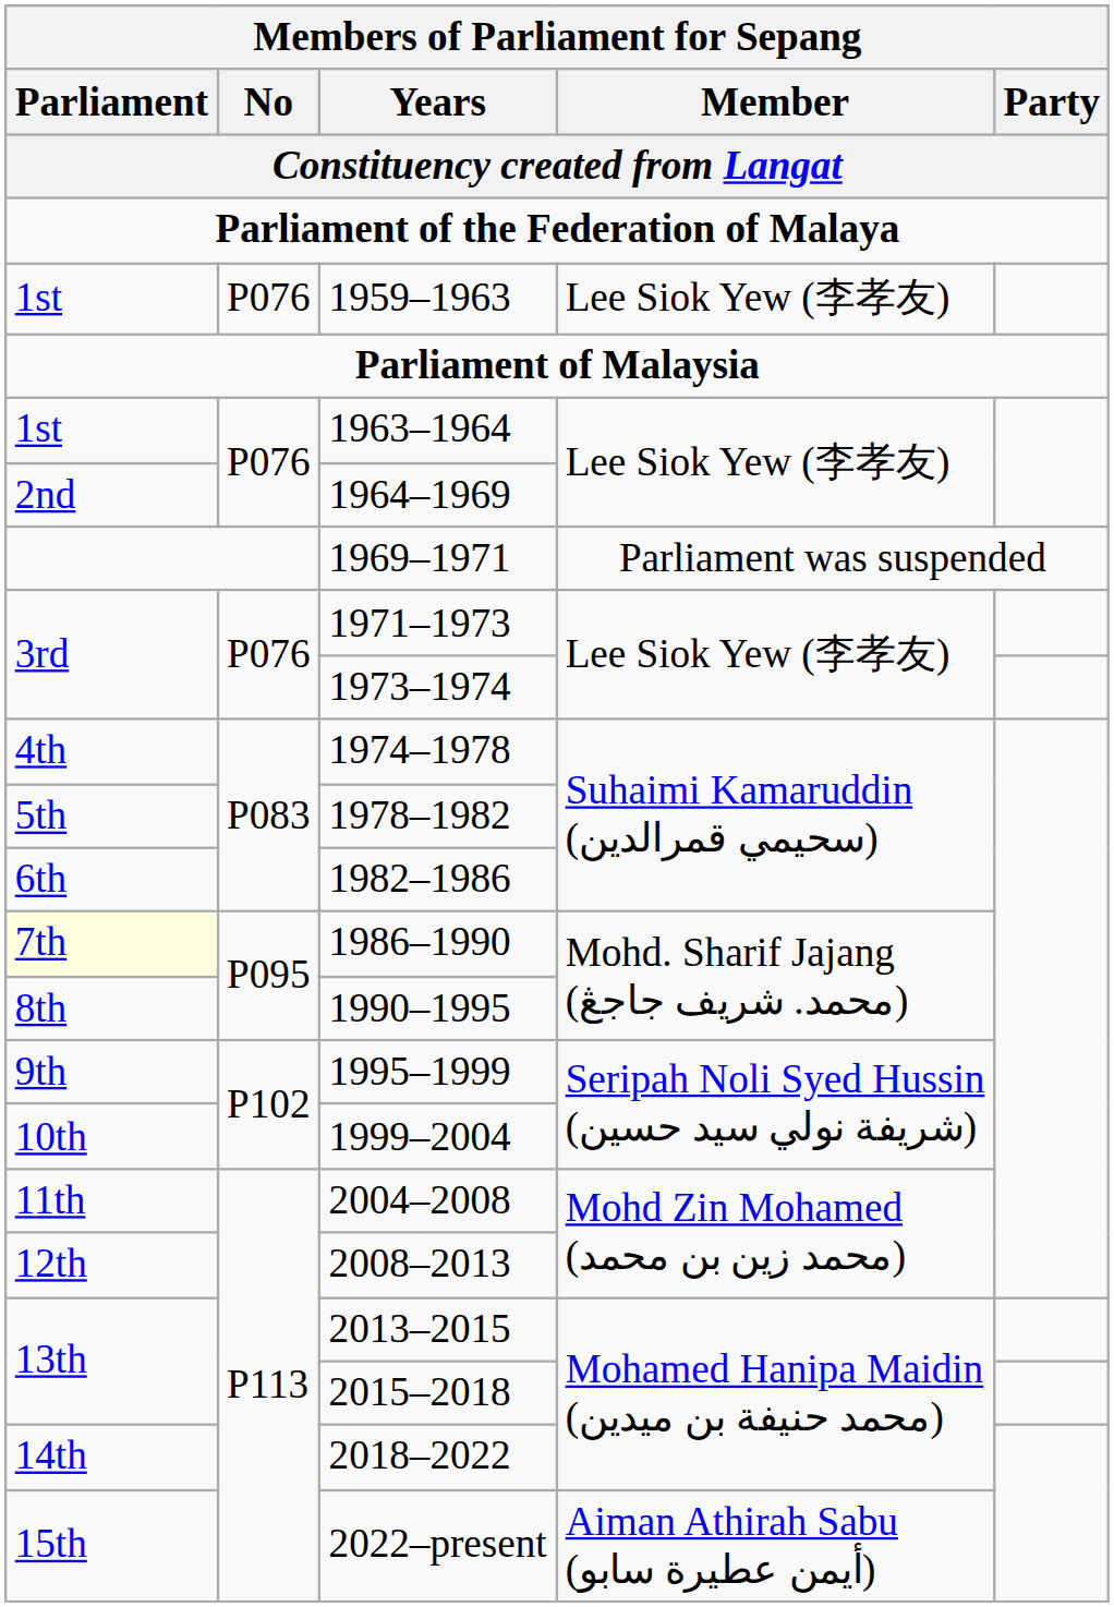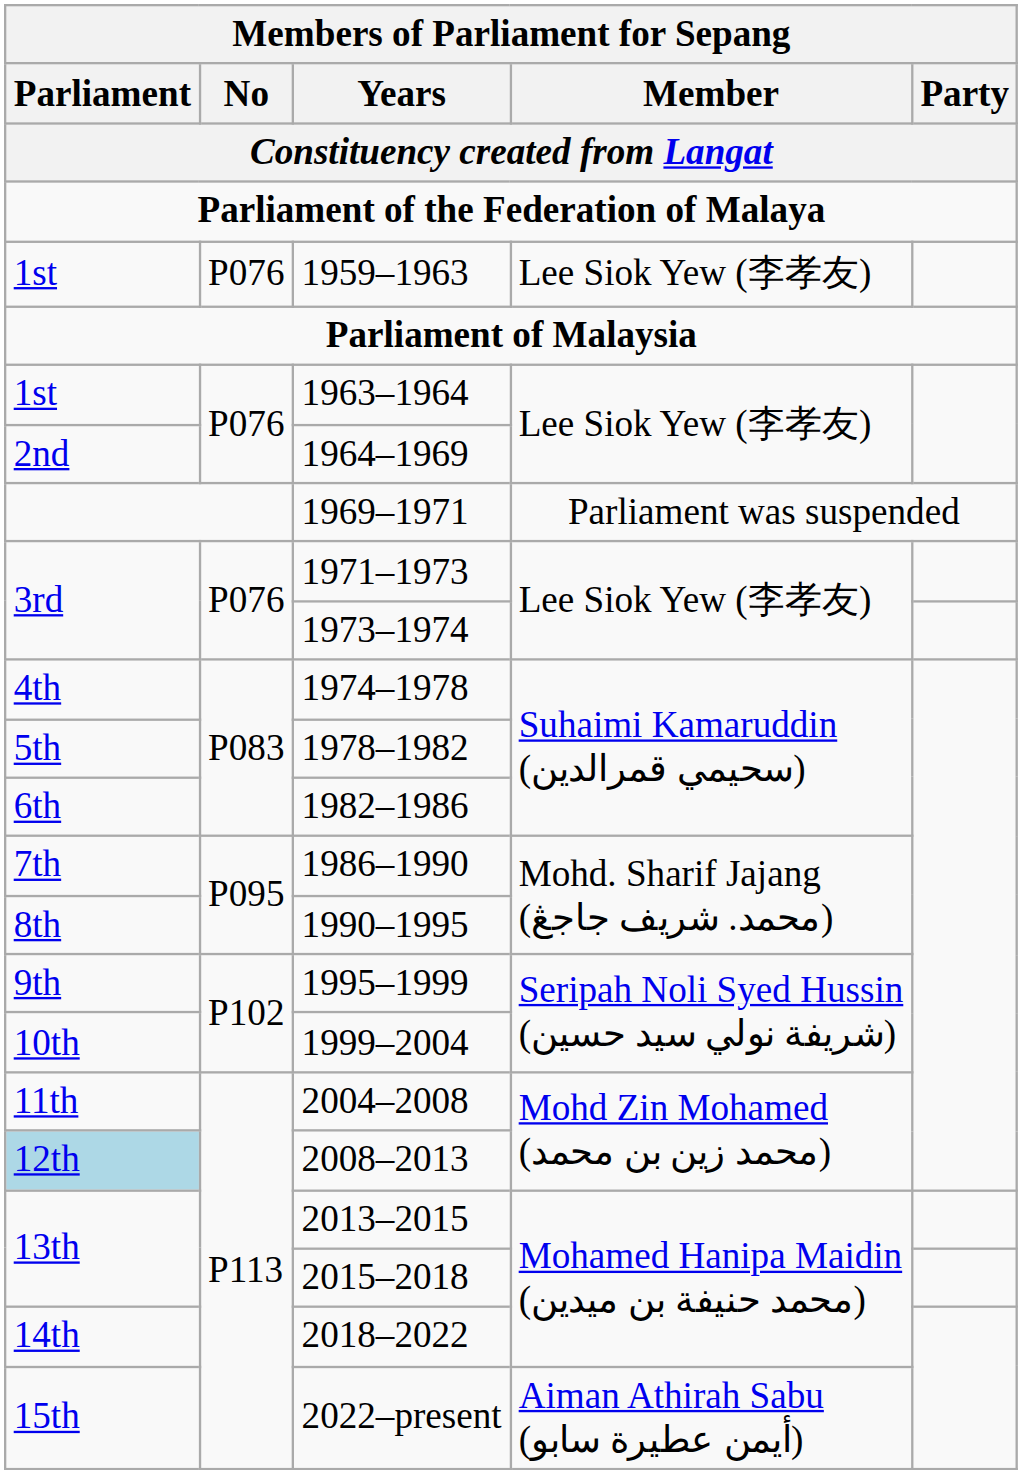1986–1990 | Parliament: lightyellow background -> no background
2008–2013 | Parliament: no background -> lightblue background
